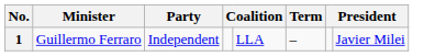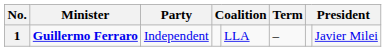1 | Minister: normal -> bold
